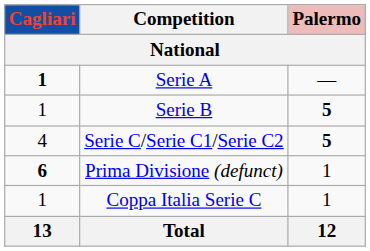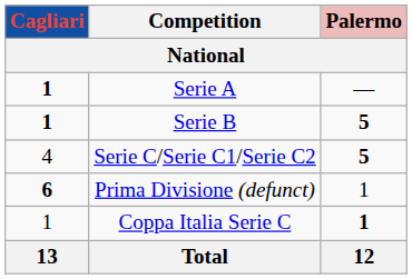Serie B | Cagliari: normal -> bold
Coppa Italia Serie C | Palermo: normal -> bold
